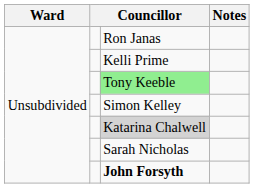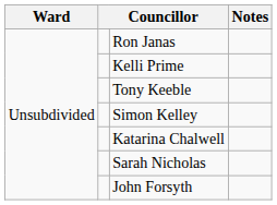Tony Keeble | column 3: lightgreen background -> no background
Katarina Chalwell | column 3: lightgrey background -> no background
John Forsyth | column 3: bold -> normal
